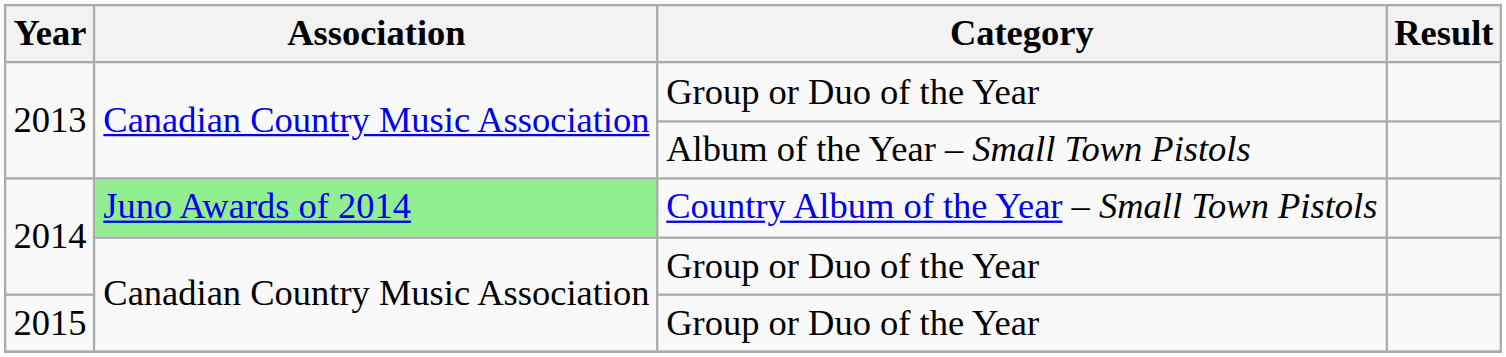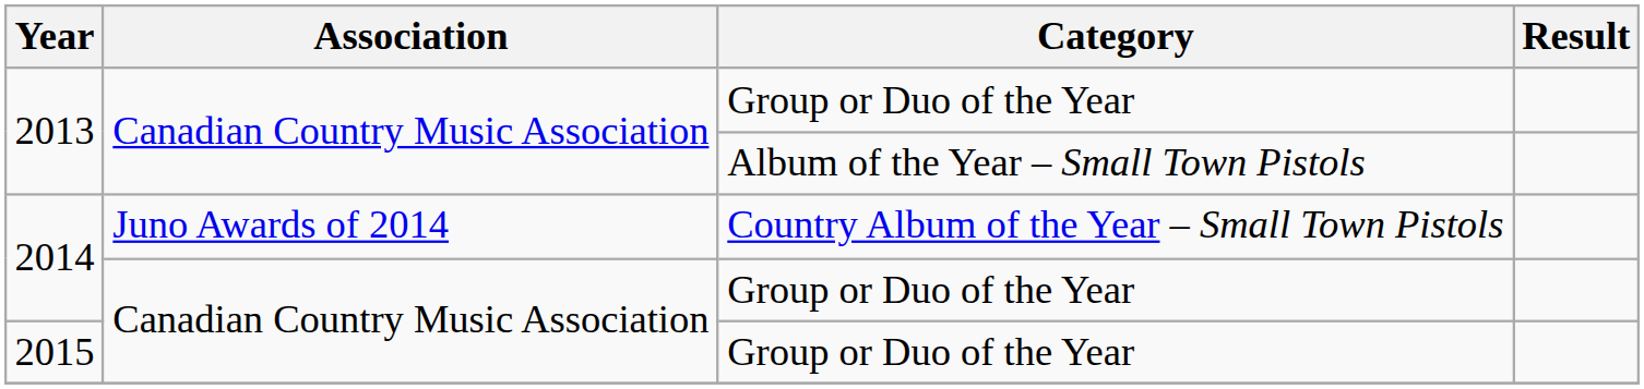2014 / Country Album of the Year – Small Town Pistols | Association: lightgreen background -> no background
